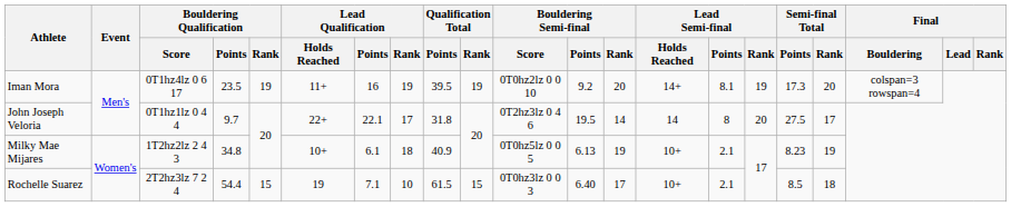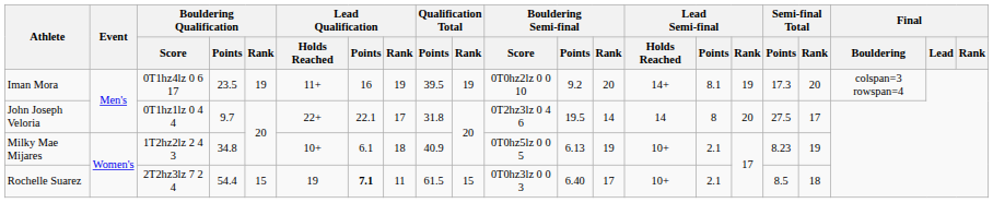Rochelle Suarez | Lead Qualification / Points: normal -> bold
Rochelle Suarez | Lead Qualification / Rank: 10 -> 11
